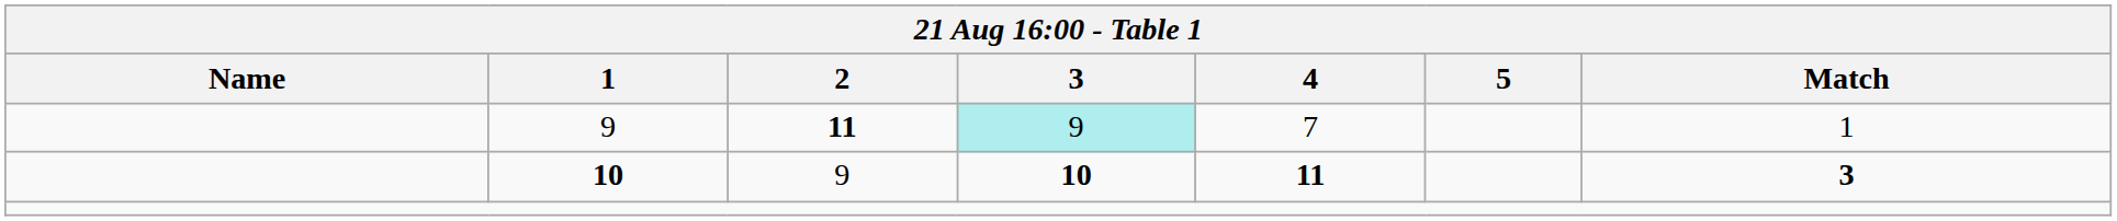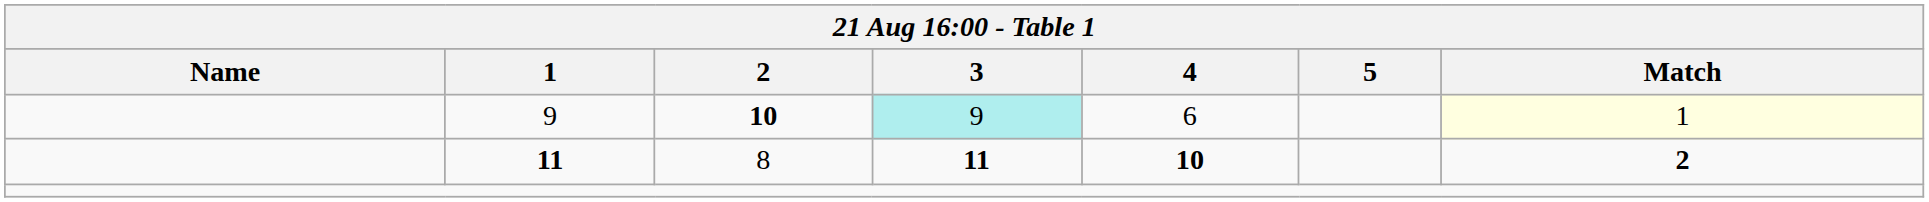row 3 | 2: 11 -> 10
row 3 | 4: 7 -> 6
row 3 | Match: no background -> lightyellow background
row 4 | 1: 10 -> 11
row 4 | 2: 9 -> 8
row 4 | 3: 10 -> 11
row 4 | 4: 11 -> 10
row 4 | Match: 3 -> 2
